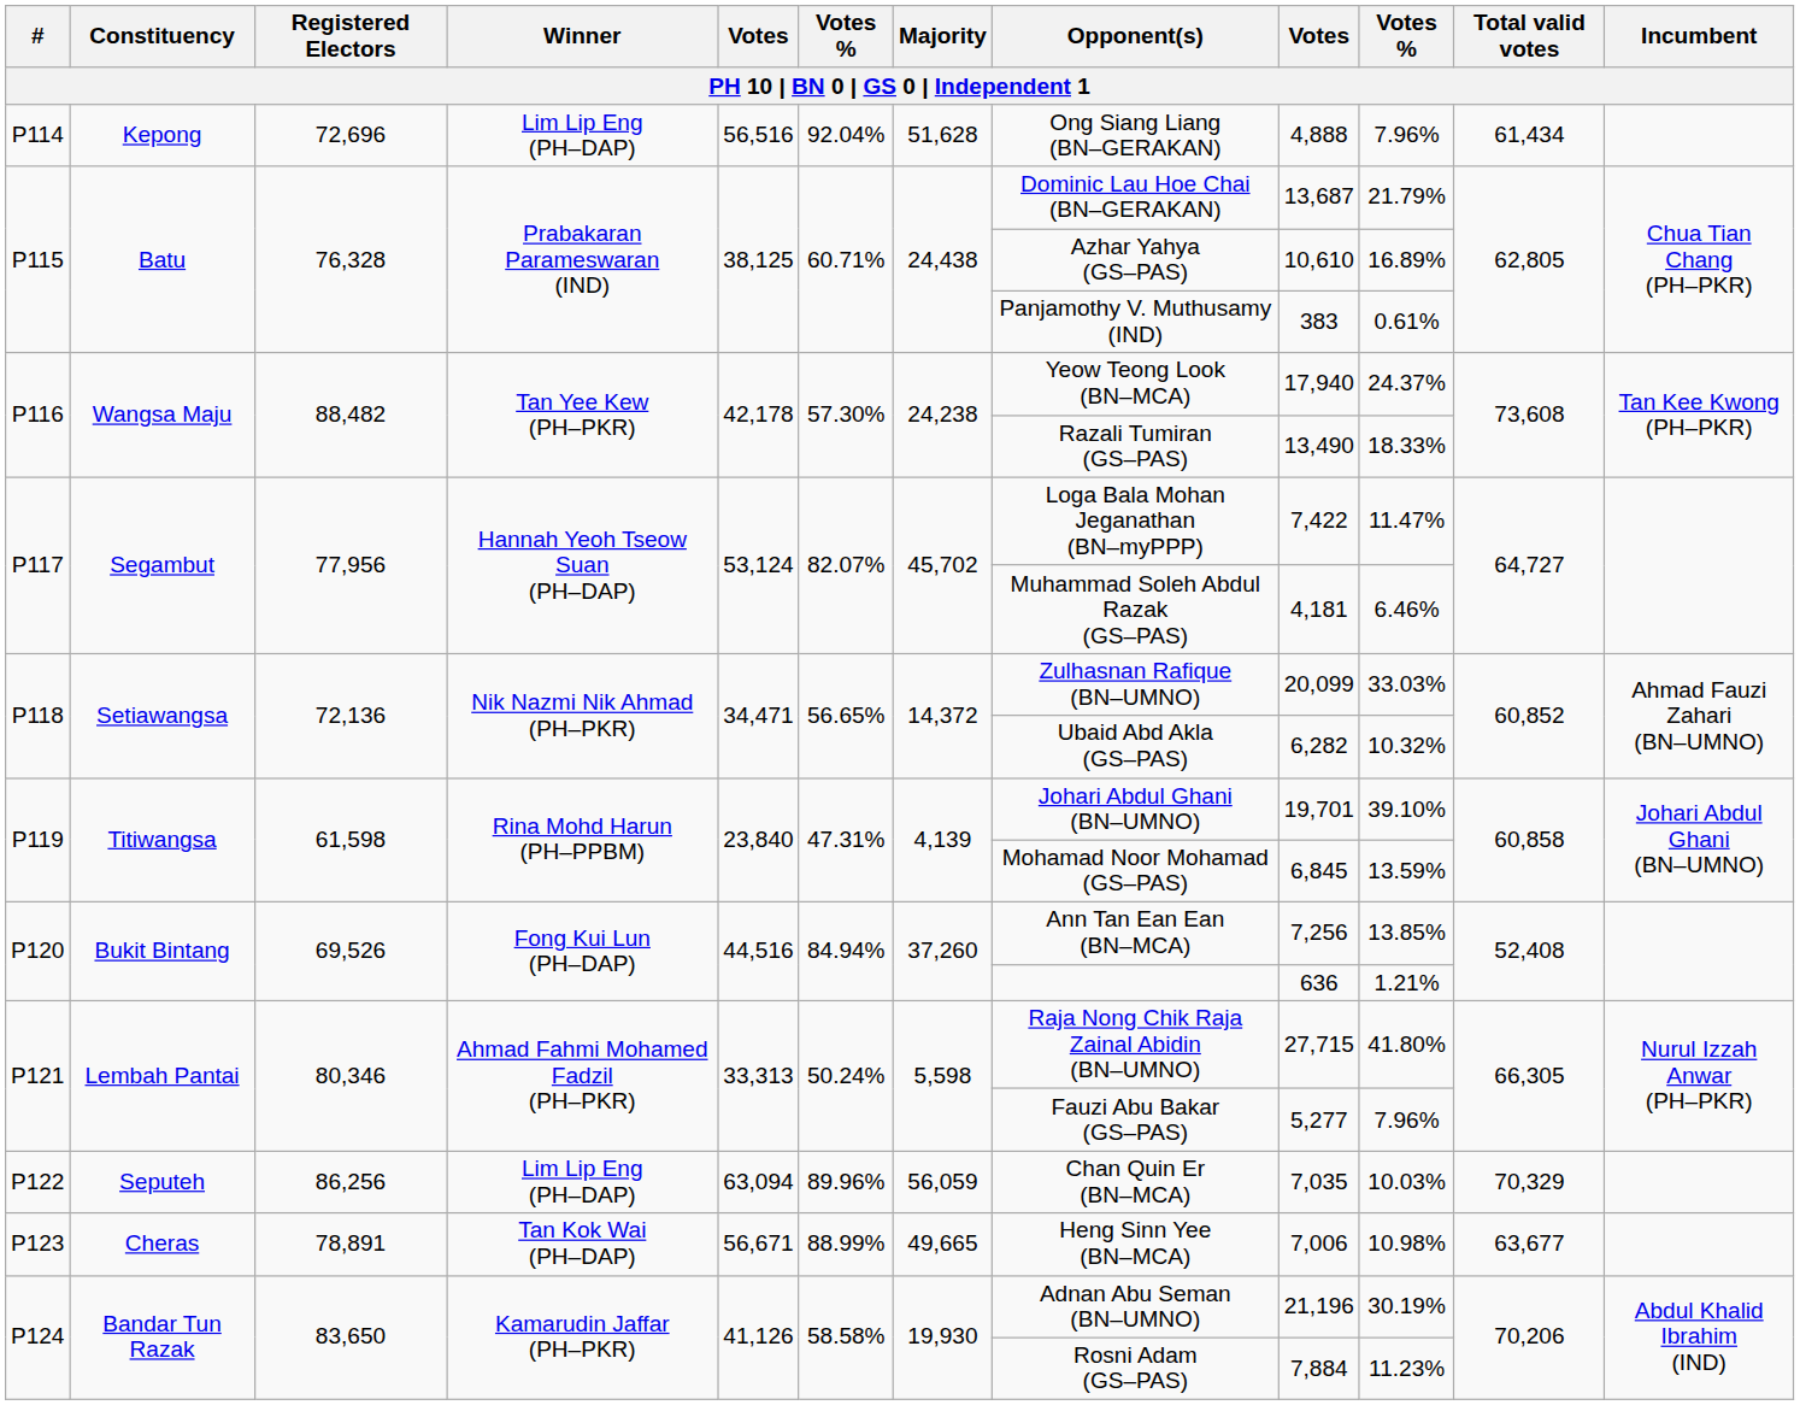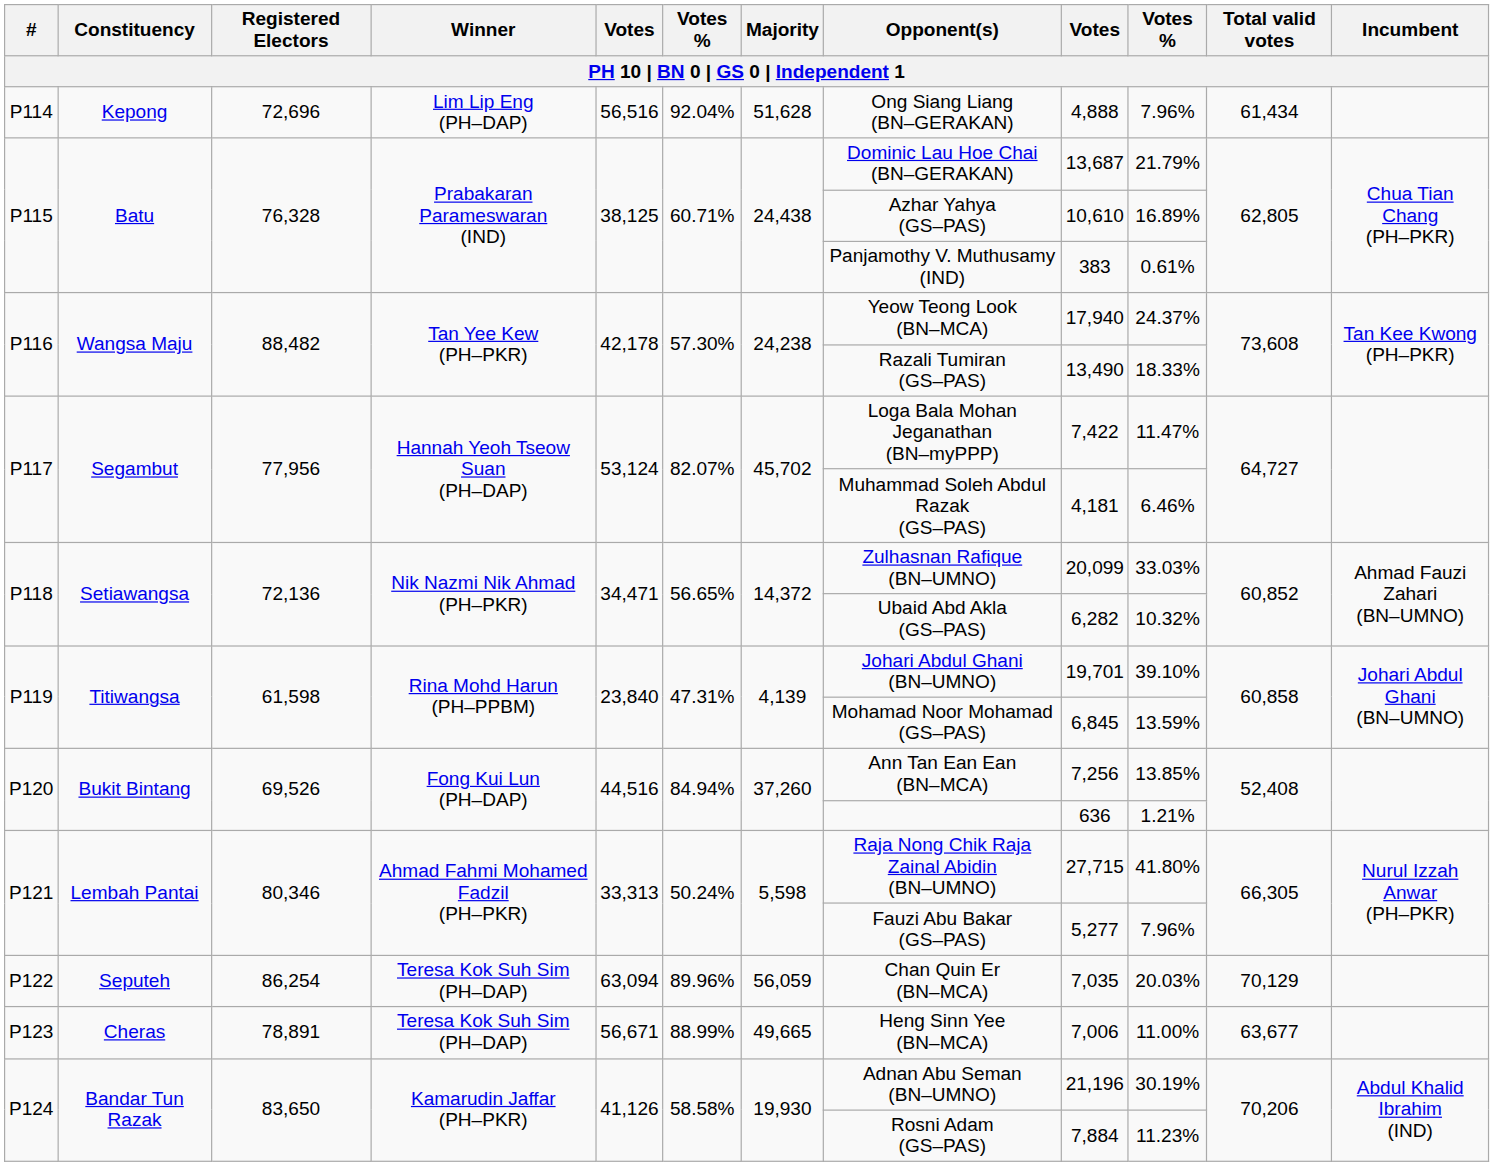P122 | Registered Electors: 86,256 -> 86,254
P122 | Winner: Lim Lip Eng (PH–DAP) -> Teresa Kok Suh Sim (PH–DAP)
P122 | column 10: 10.03% -> 20.03%
P122 | Total valid votes: 70,329 -> 70,129
P123 | Winner: Tan Kok Wai (PH–DAP) -> Teresa Kok Suh Sim (PH–DAP)
P123 | column 10: 10.98% -> 11.00%
